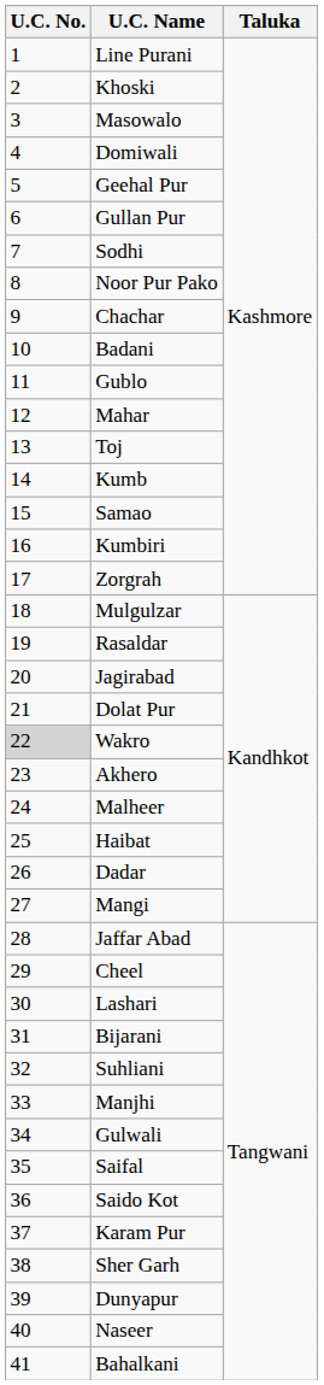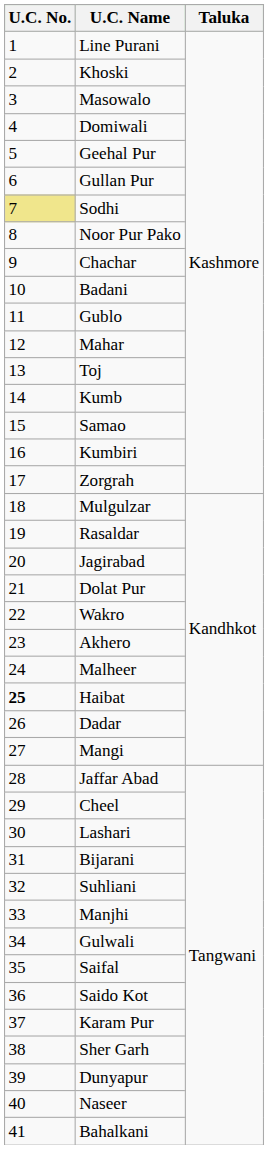Sodhi | U.C. No.: no background -> khaki background
Wakro | U.C. No.: lightgrey background -> no background
Haibat | U.C. No.: normal -> bold
